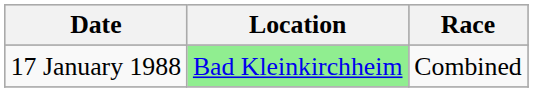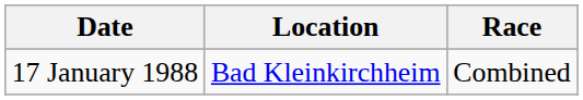row 2 | Location: lightgreen background -> no background
